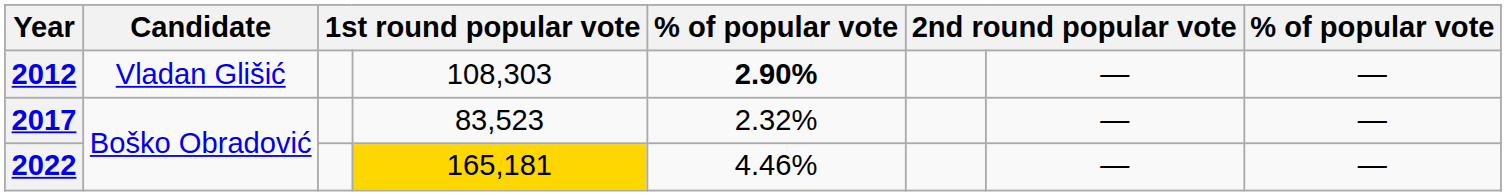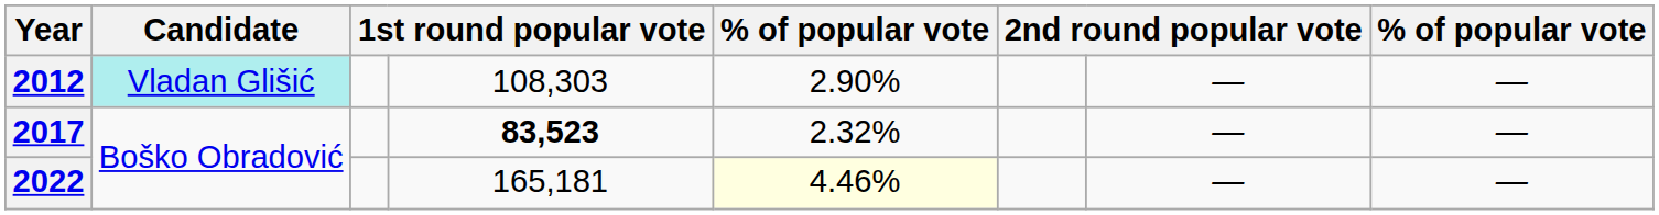2012 | Candidate: no background -> paleturquoise background
2012 | column 5: bold -> normal
2017 | column 4: normal -> bold
2022 | column 4: gold background -> no background
2022 | column 5: no background -> lightyellow background
